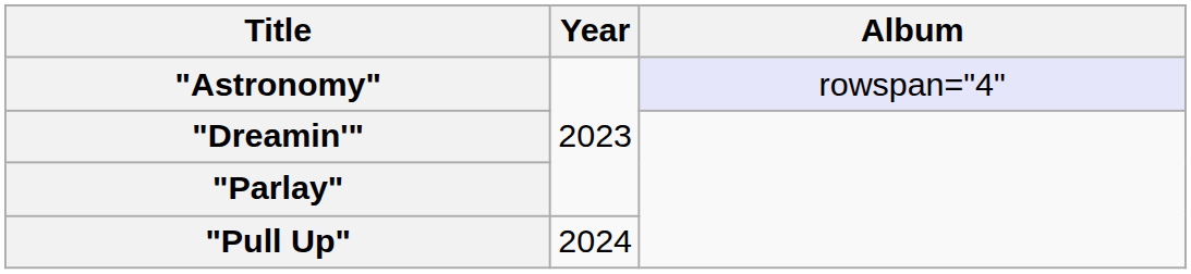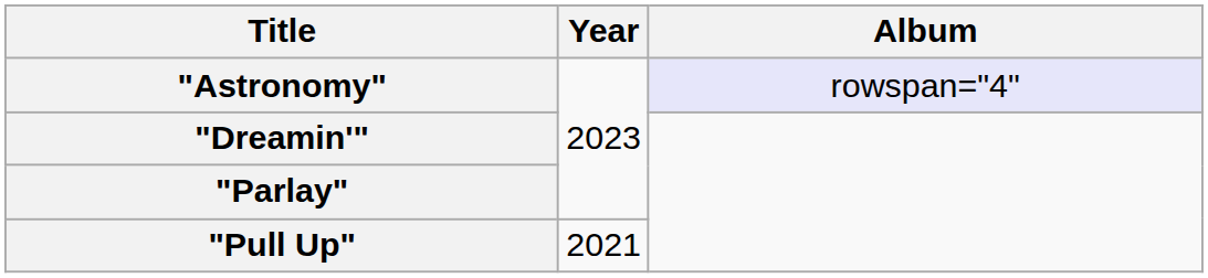"Pull Up" | Year: 2024 -> 2021
